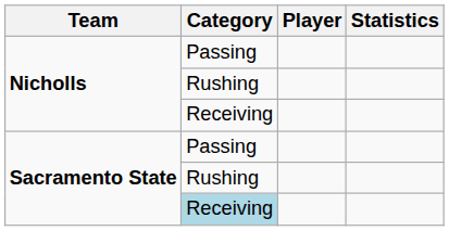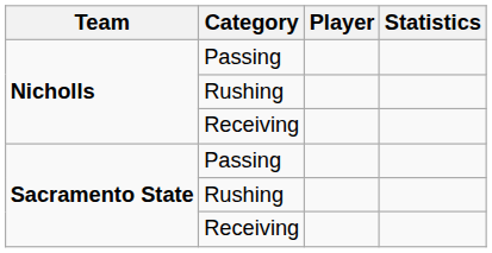Sacramento State / Receiving | Category: lightblue background -> no background
